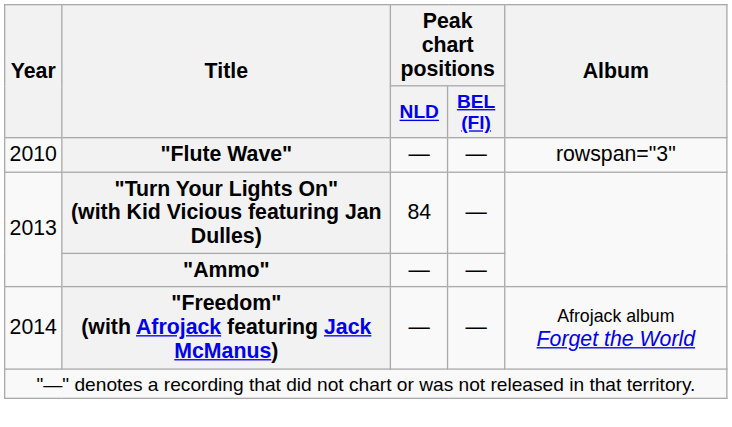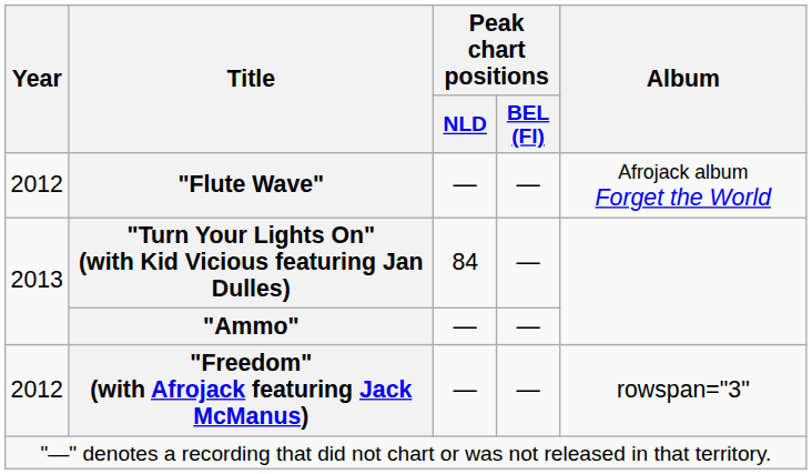"Flute Wave" | Year: 2010 -> 2012
"Flute Wave" | Album: rowspan="3" -> Afrojack album Forget the World
"Freedom" (with Afrojack featuring Jack McManus) | Year: 2014 -> 2012
"Freedom" (with Afrojack featuring Jack McManus) | Album: Afrojack album Forget the World -> rowspan="3"
